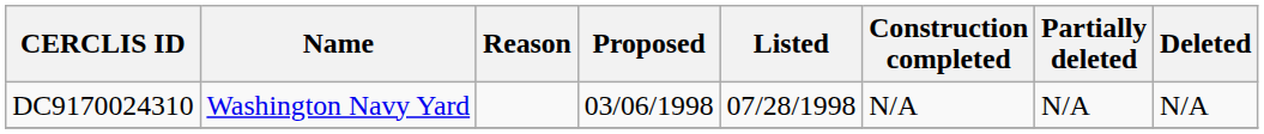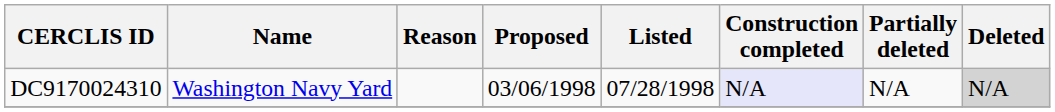DC9170024310 | Construction completed: no background -> lavender background
DC9170024310 | Deleted: no background -> lightgrey background
